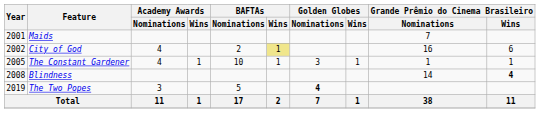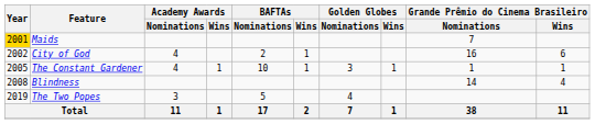Maids | Year: no background -> gold background
City of God | BAFTAs / Wins: khaki background -> no background
Blindness | Grande Prêmio do Cinema Brasileiro / Wins: bold -> normal
The Two Popes | Golden Globes / Nominations: bold -> normal
